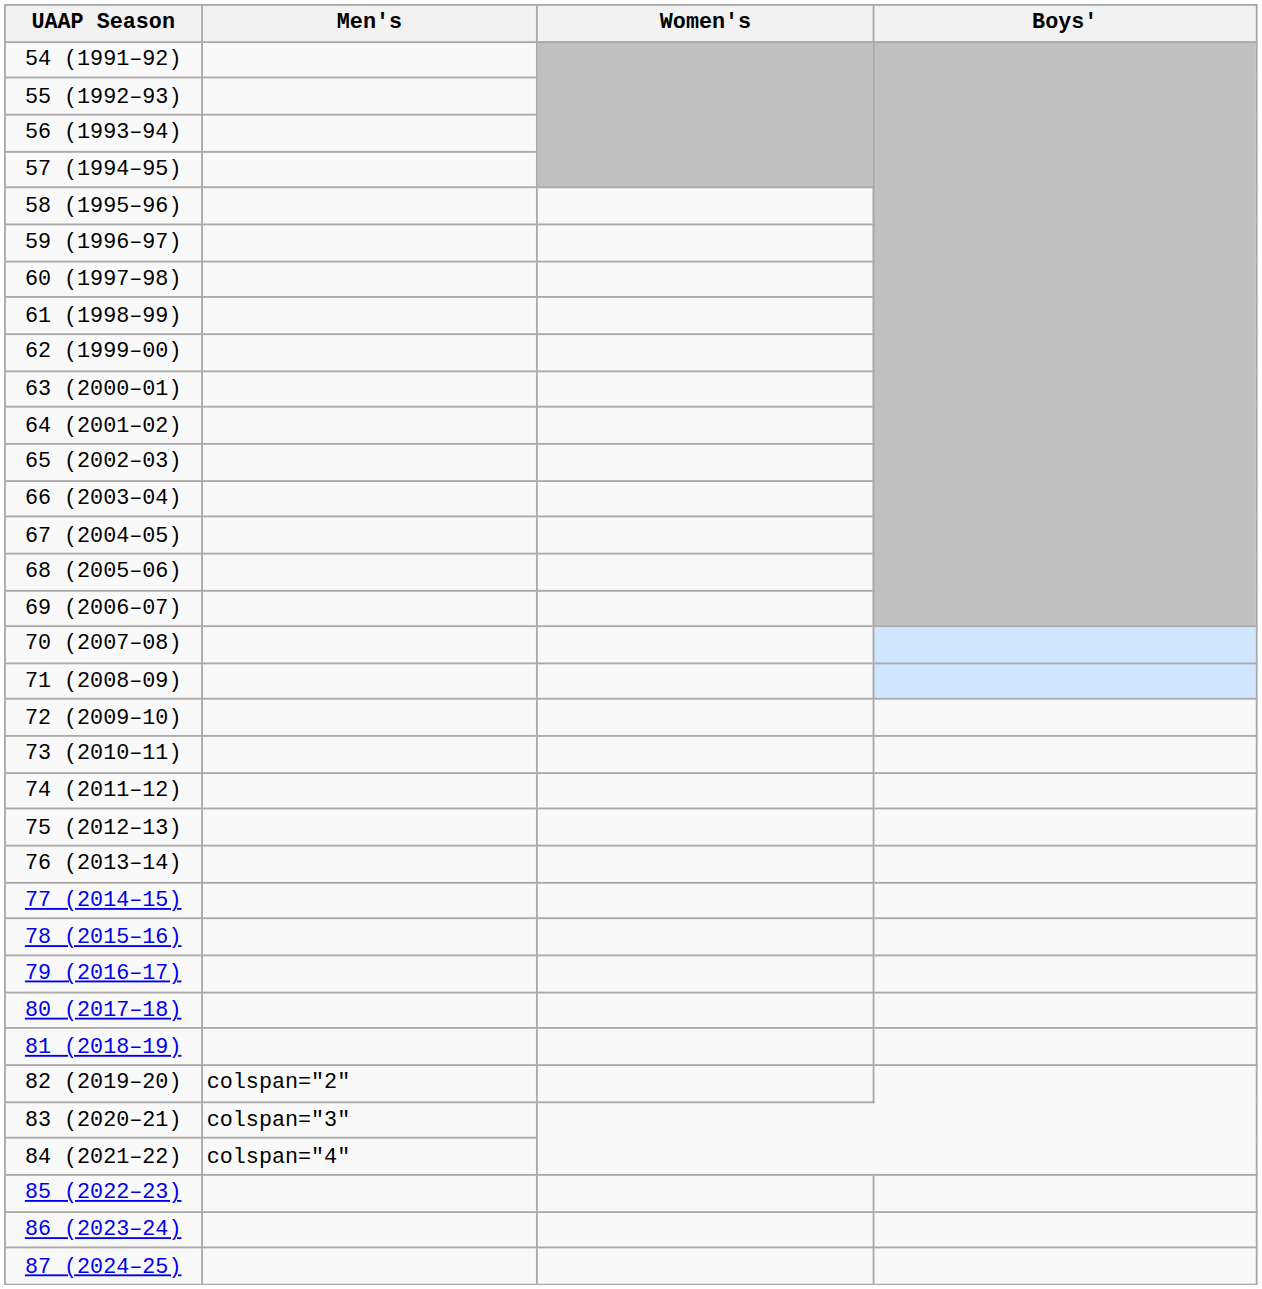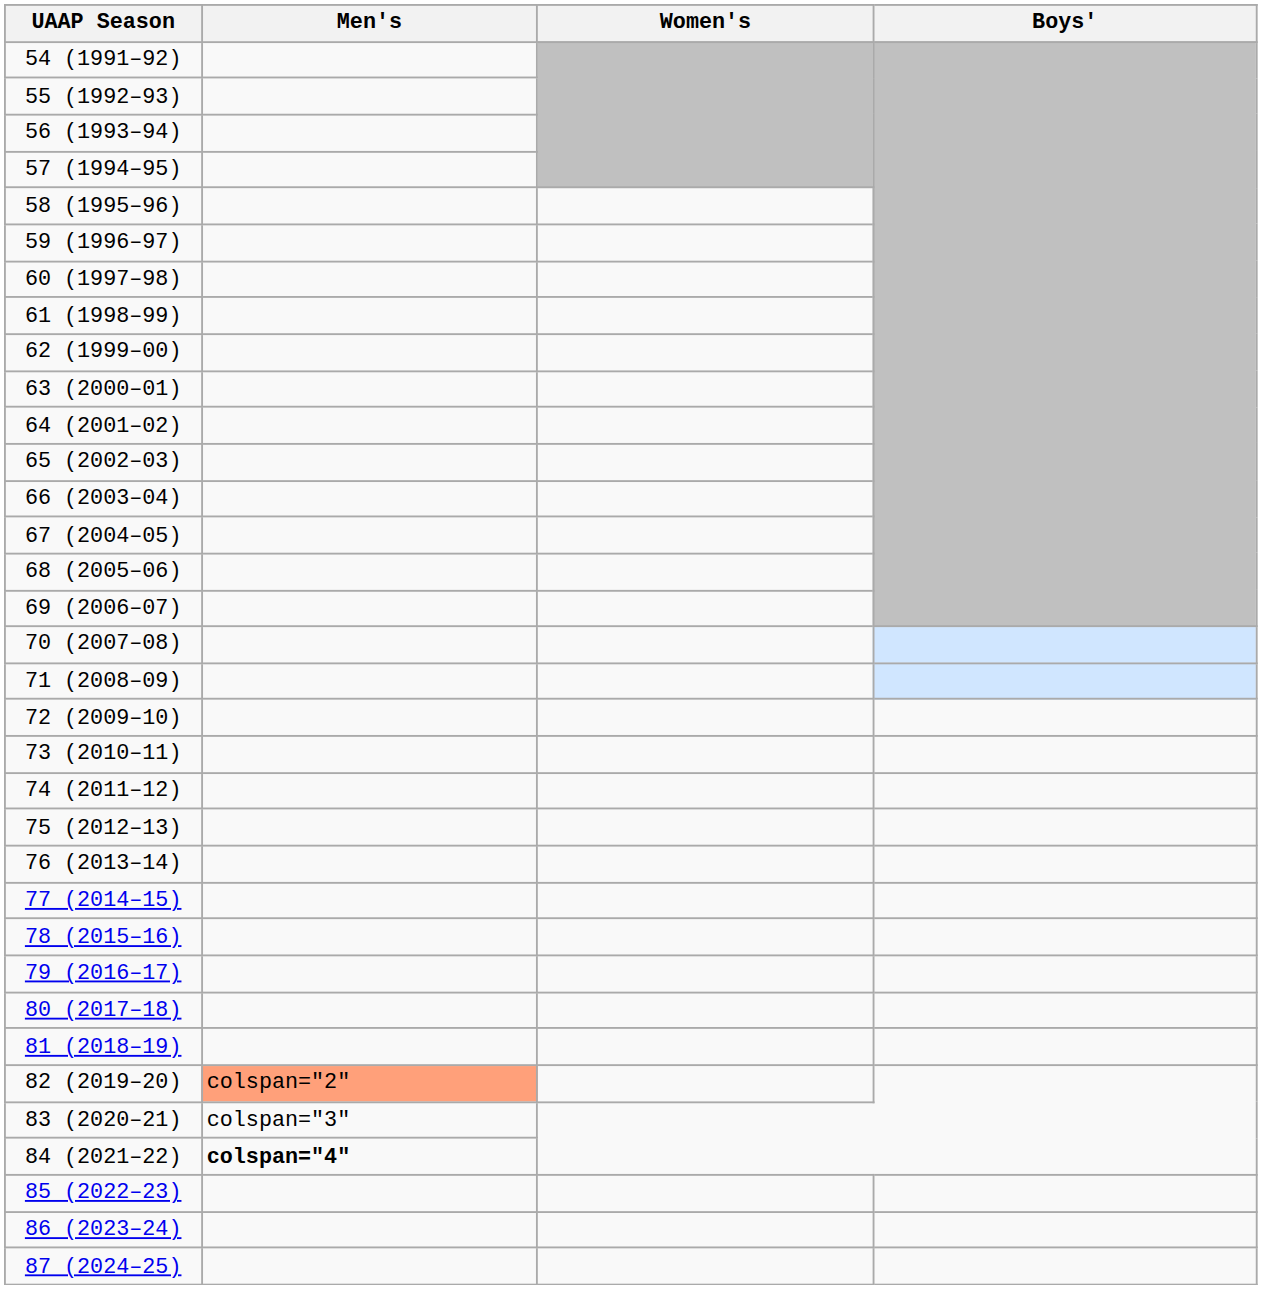82 (2019–20) | Men's: no background -> lightsalmon background
84 (2021–22) | Men's: normal -> bold
